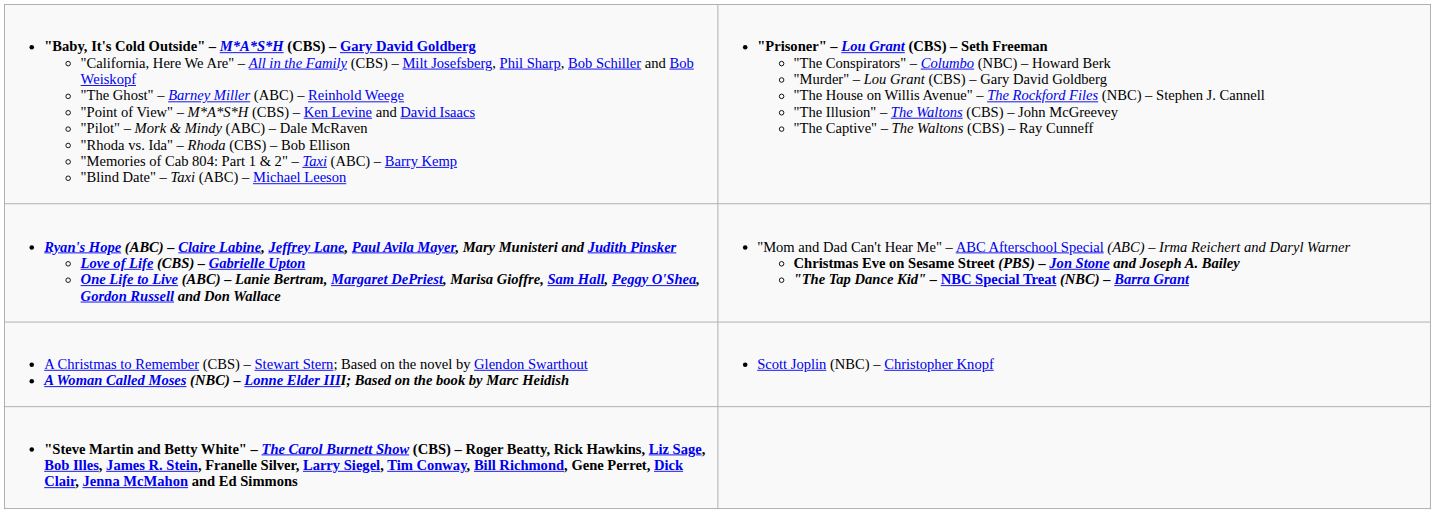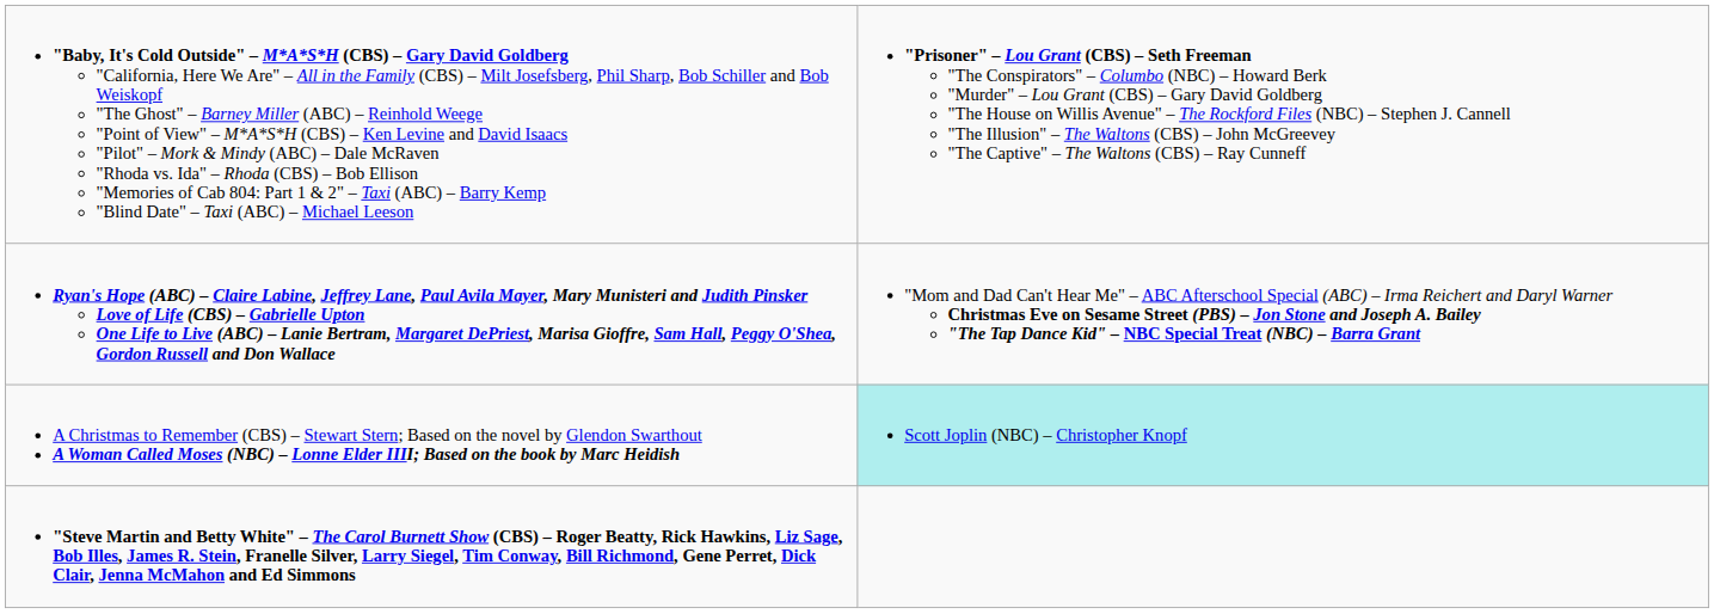row 3 | column 2: no background -> paleturquoise background
